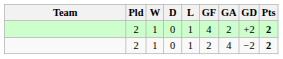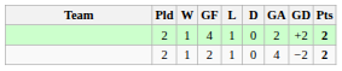columns swapped: D <-> GF
